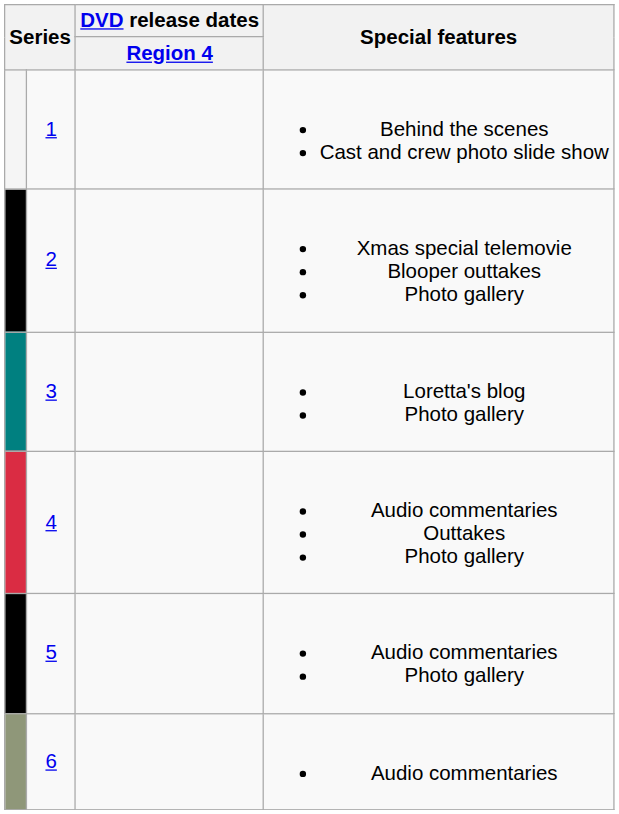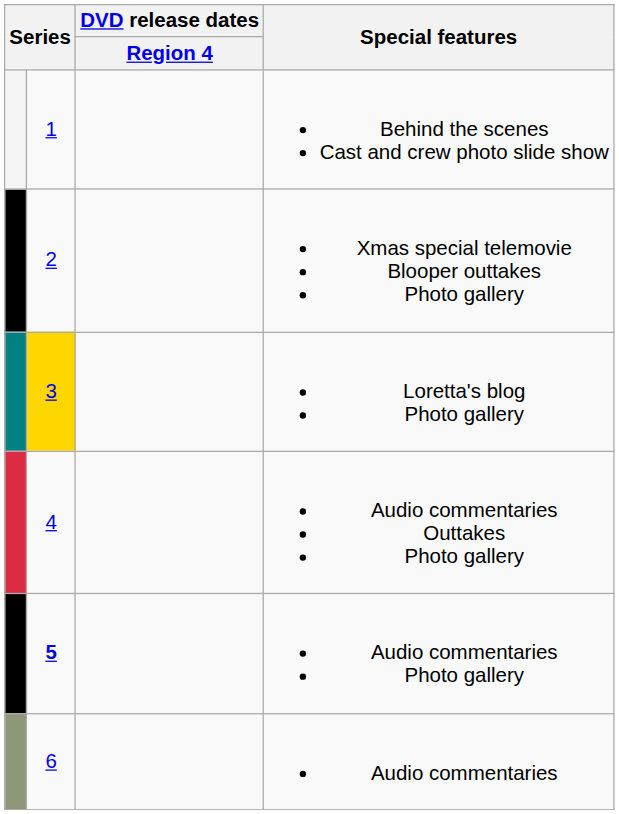Loretta's blog Photo gallery | column 2: no background -> gold background
Audio commentaries Photo gallery | column 2: normal -> bold
